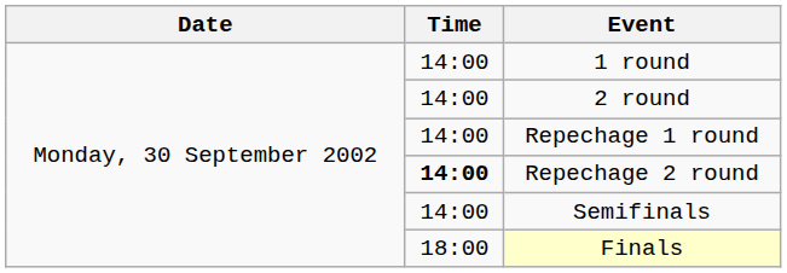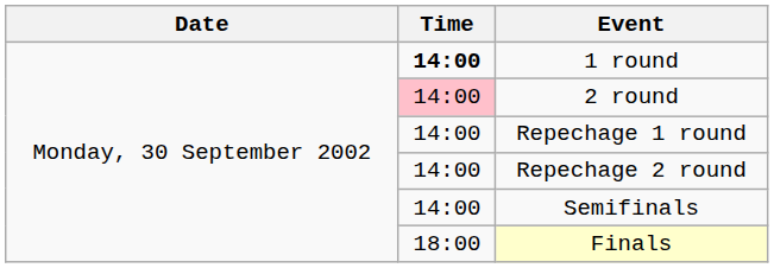1 round | Time: normal -> bold
2 round | Time: no background -> pink background
Repechage 2 round | Time: bold -> normal
